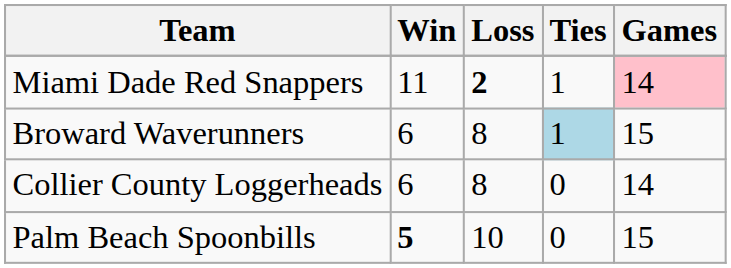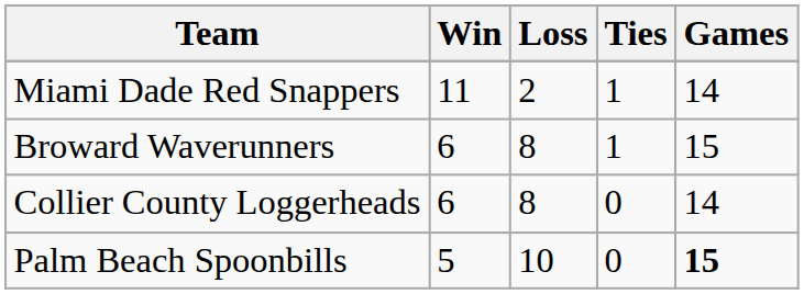Miami Dade Red Snappers | Loss: bold -> normal
Miami Dade Red Snappers | Games: pink background -> no background
Broward Waverunners | Ties: lightblue background -> no background
Palm Beach Spoonbills | Win: bold -> normal
Palm Beach Spoonbills | Games: normal -> bold
